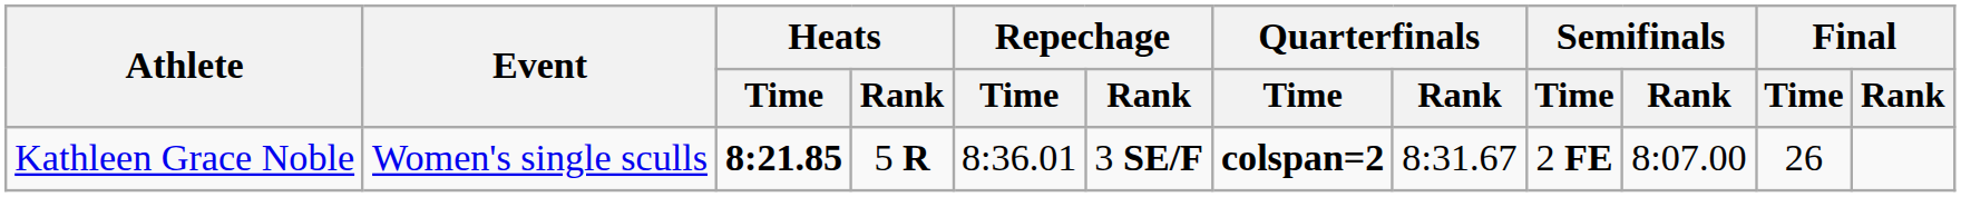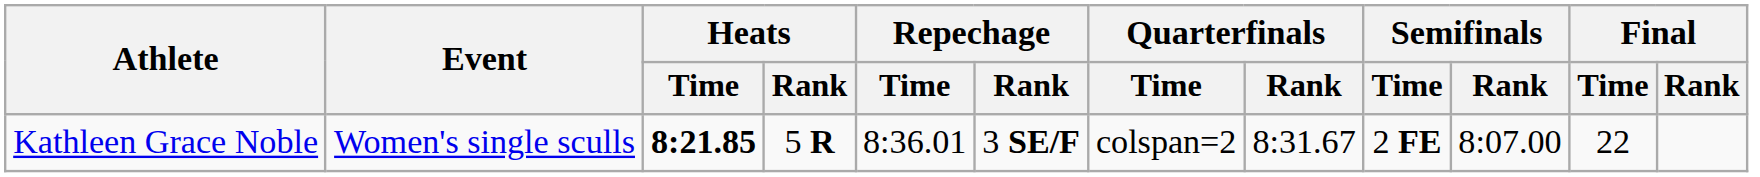Kathleen Grace Noble | Quarterfinals / Time: bold -> normal
Kathleen Grace Noble | Final / Time: 26 -> 22
